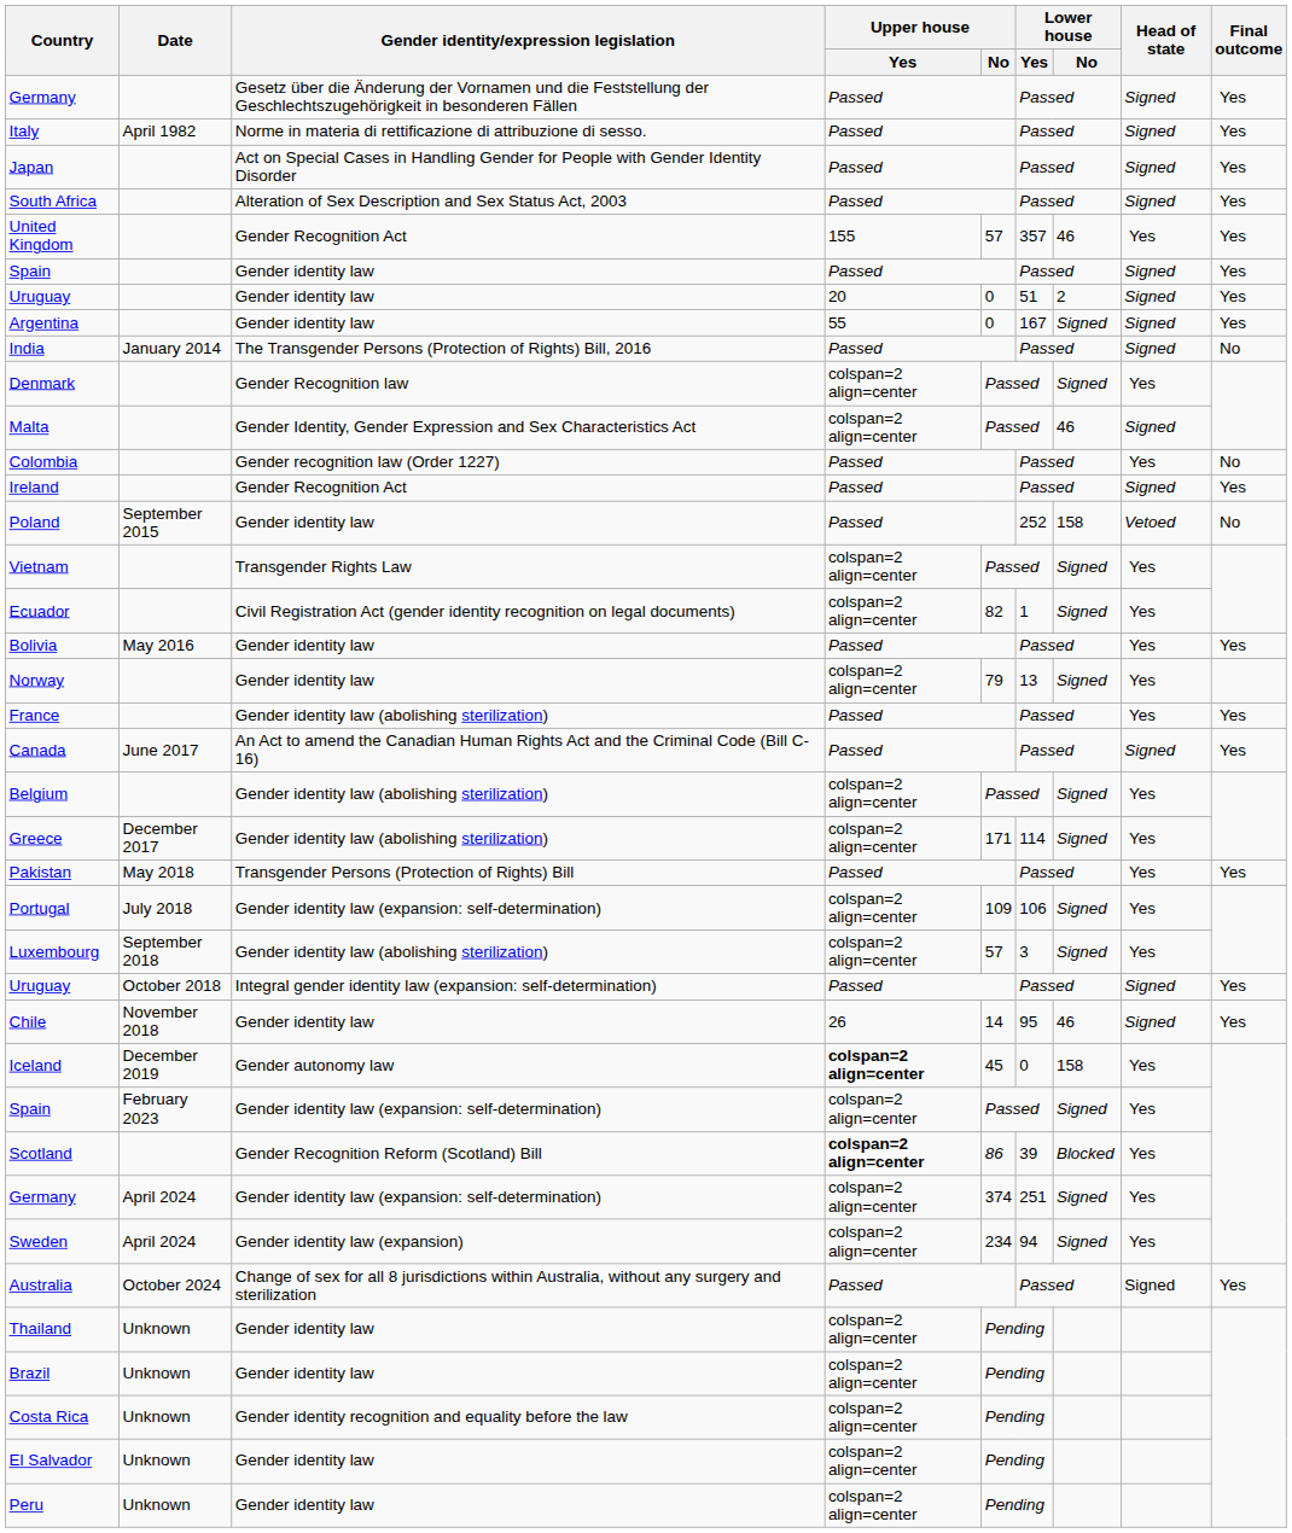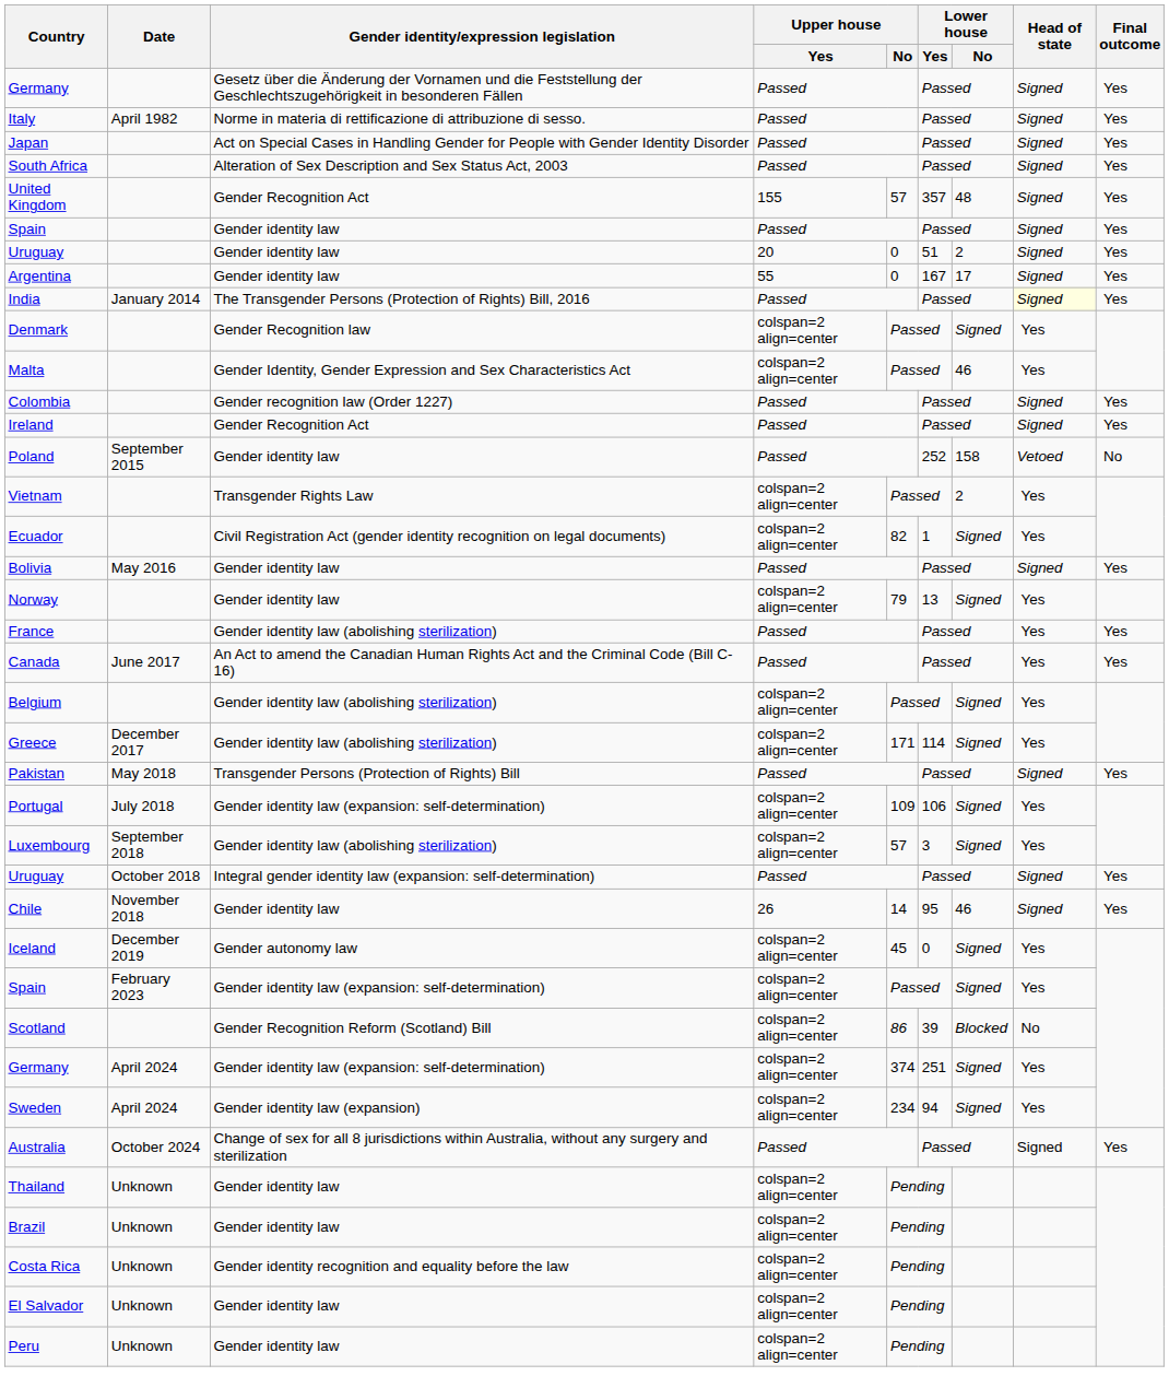United Kingdom | Lower house / No: 46 -> 48
United Kingdom | Head of state: Yes -> Signed
Argentina | Lower house / No: Signed -> 17
India | Head of state: no background -> lightyellow background
India | Final outcome: No -> Yes
Malta | Head of state: Signed -> Yes
Colombia | Head of state: Yes -> Signed
Colombia | Final outcome: No -> Yes
Vietnam | Lower house / No: Signed -> 2
Bolivia | Head of state: Yes -> Signed
Canada | Head of state: Signed -> Yes
Pakistan | Head of state: Yes -> Signed
Iceland | Upper house / Yes: bold -> normal
Iceland | Lower house / No: 158 -> Signed
Scotland | Upper house / Yes: bold -> normal
Scotland | Head of state: Yes -> No
